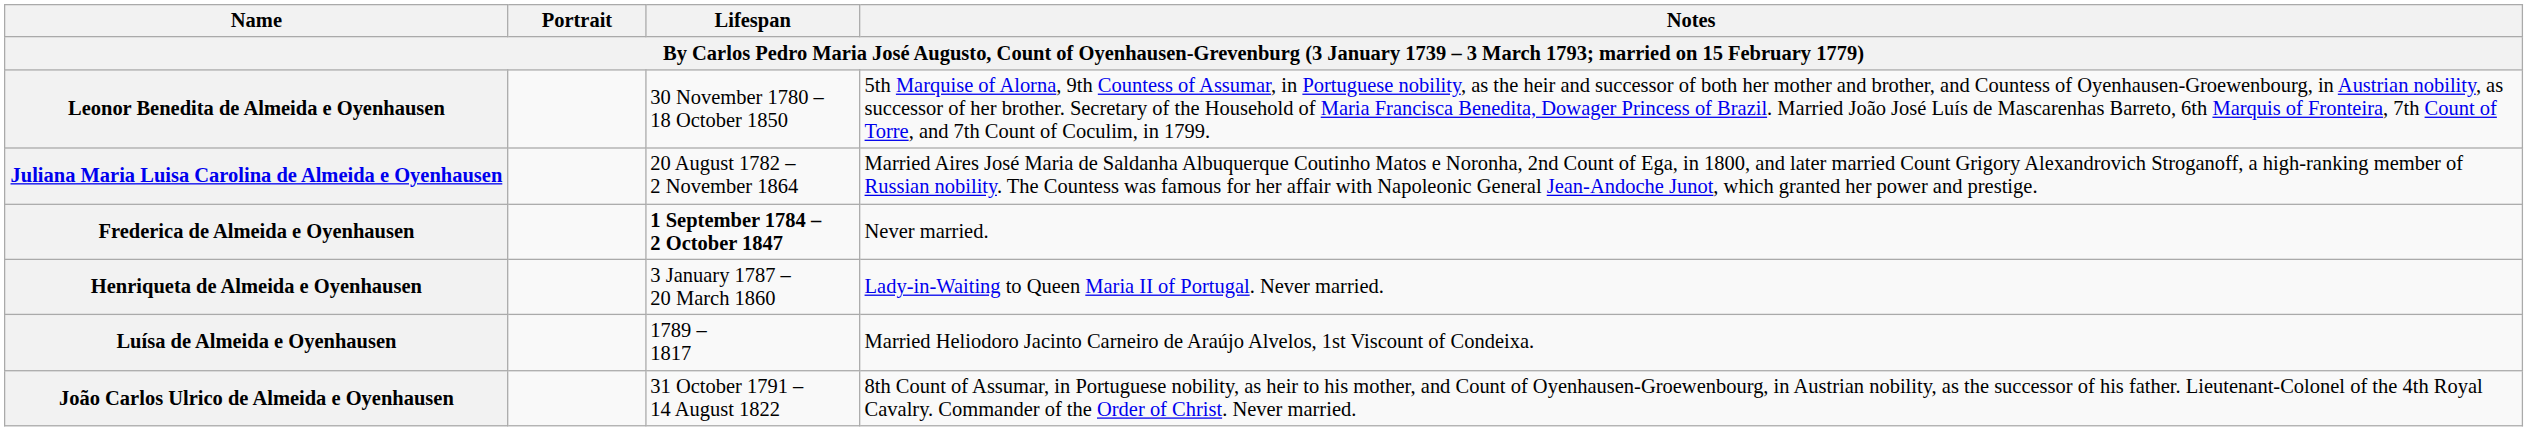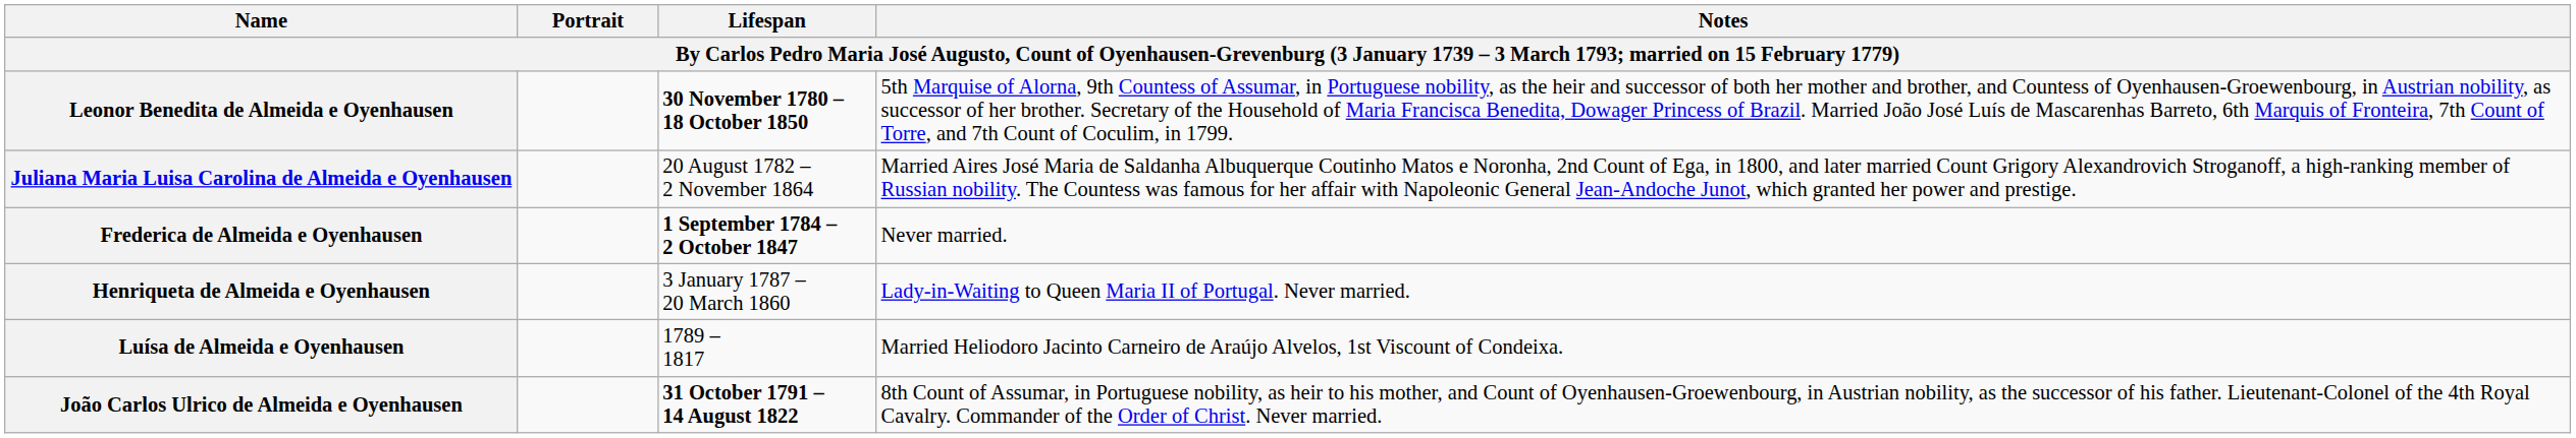Leonor Benedita de Almeida e Oyenhausen | Lifespan: normal -> bold
João Carlos Ulrico de Almeida e Oyenhausen | Lifespan: normal -> bold
